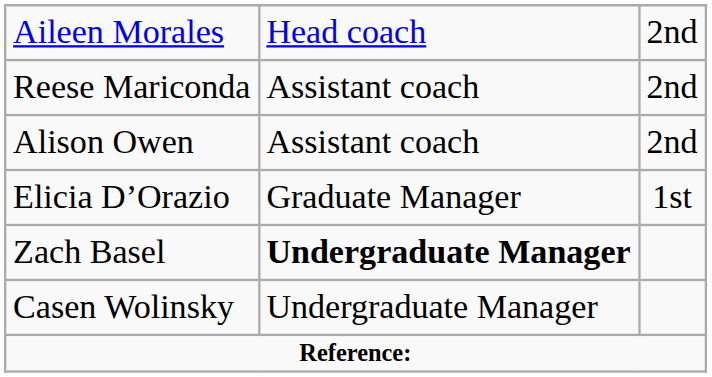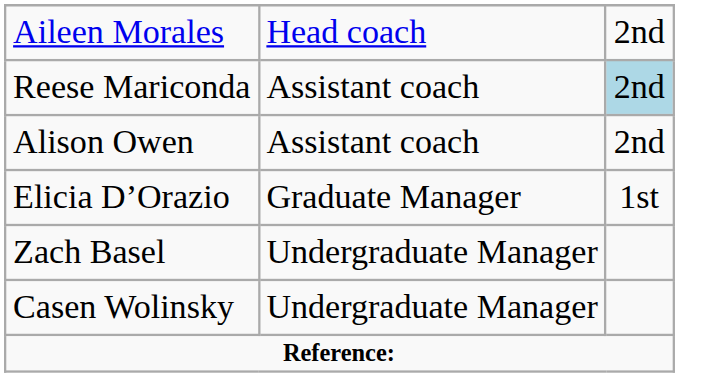Reese Mariconda | column 3: no background -> lightblue background
Zach Basel | column 2: bold -> normal
